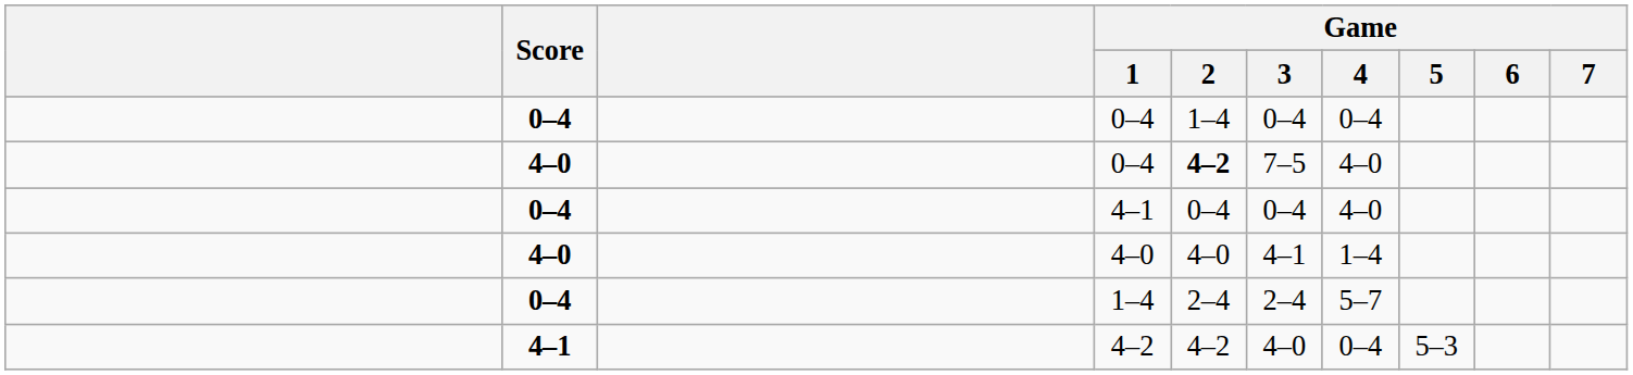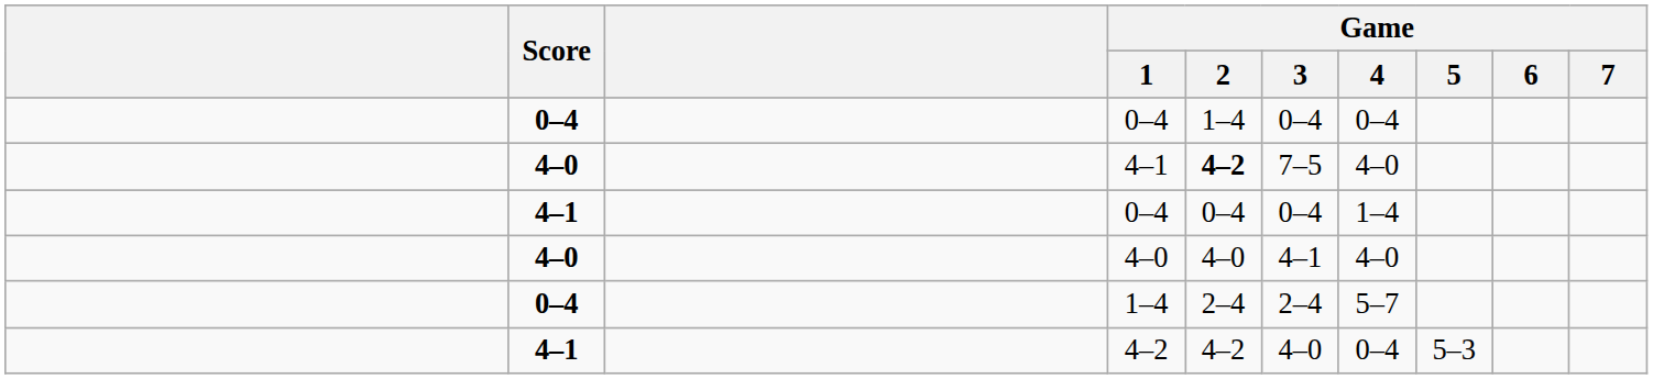row 4 | Game / 1: 0–4 -> 4–1
row 5 | Score: 0–4 -> 4–1
row 5 | Game / 1: 4–1 -> 0–4
row 5 | Game / 4: 4–0 -> 1–4
row 6 | Game / 4: 1–4 -> 4–0
